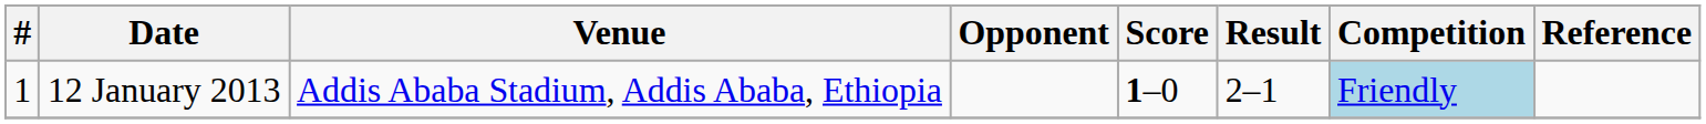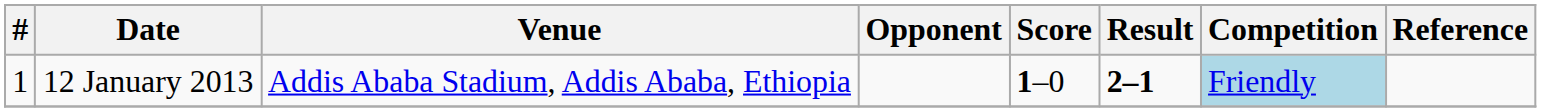12 January 2013 | Result: normal -> bold
